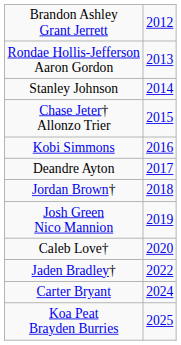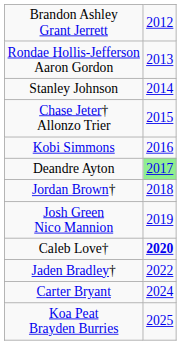Deandre Ayton | column 2: no background -> lightgreen background
Caleb Love† | column 2: normal -> bold
